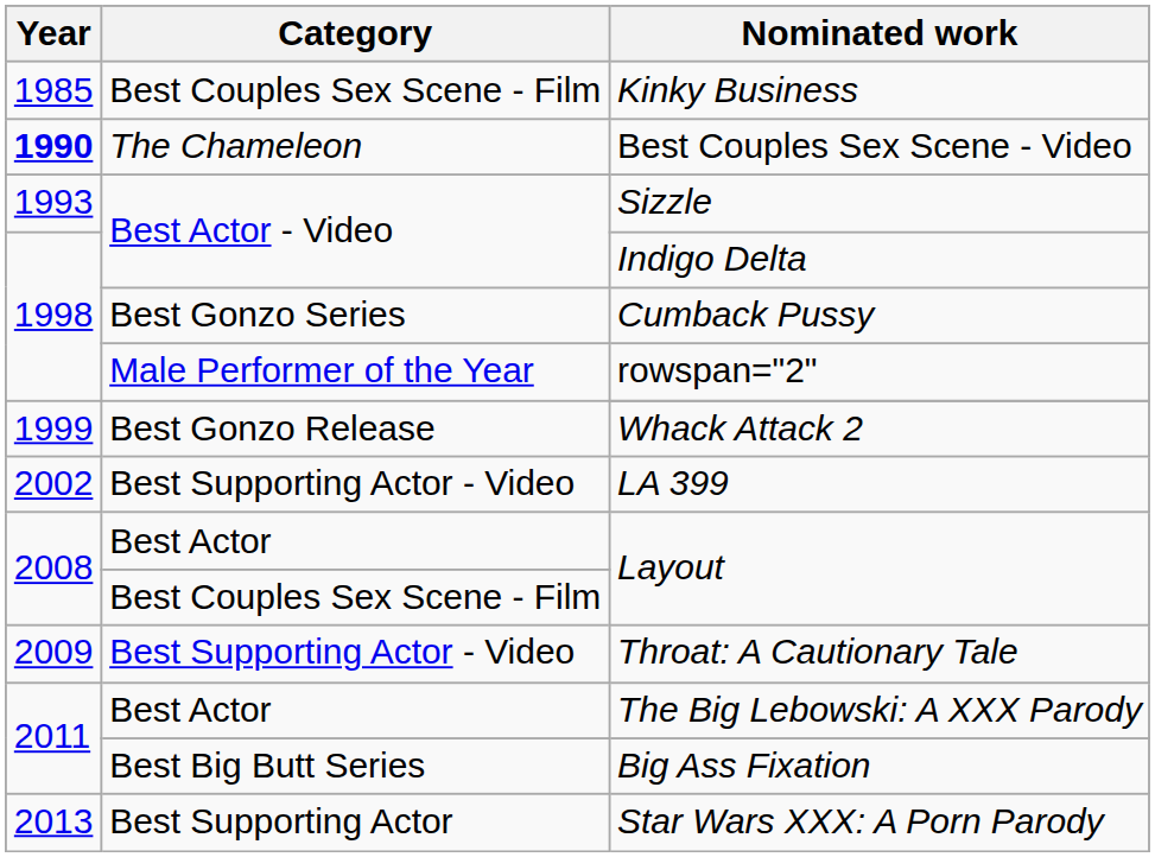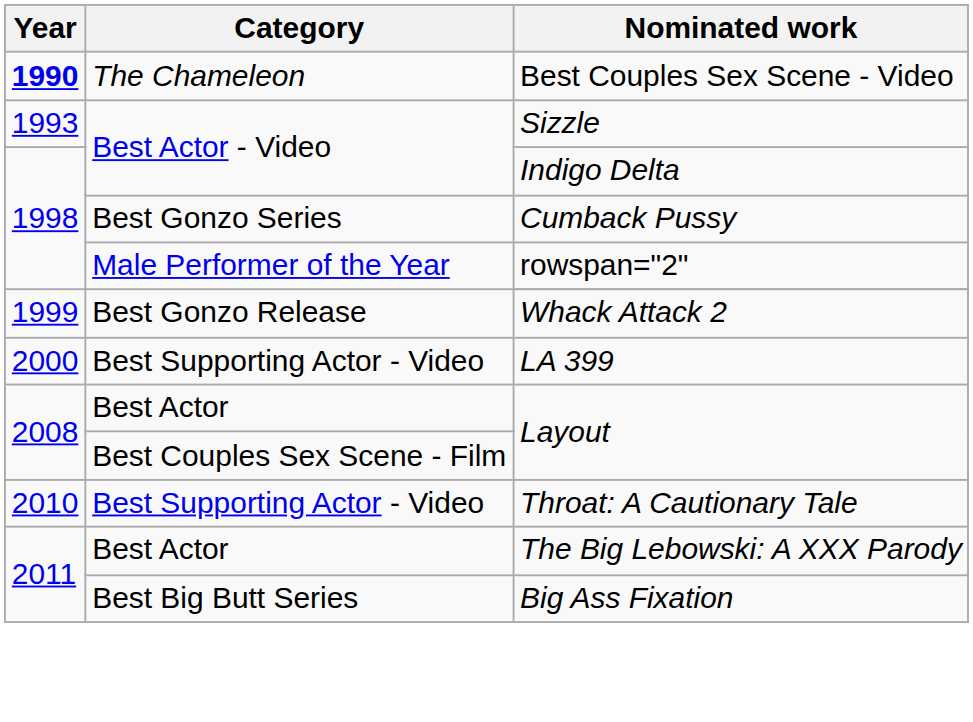- row: 1985 | Best Couples Sex Scene - Film | Kinky Business
LA 399 | Year: 2002 -> 2000
Throat: A Cautionary Tale | Year: 2009 -> 2010
- row: 2013 | Best Supporting Actor | Star Wars XXX: A Porn Parody
